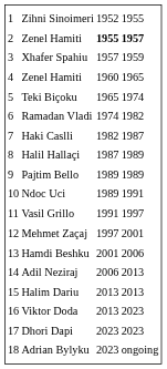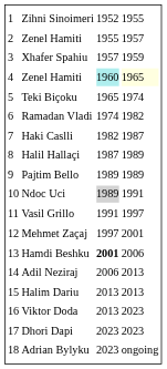2 / Zenel Hamiti | column 3: bold -> normal
2 / Zenel Hamiti | column 4: bold -> normal
4 / Zenel Hamiti | column 3: no background -> paleturquoise background
4 / Zenel Hamiti | column 4: no background -> lightyellow background
Ndoc Uci | column 3: no background -> lightgrey background
Hamdi Beshku | column 3: normal -> bold
